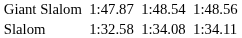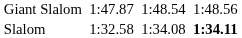Slalom | column 4: normal -> bold
